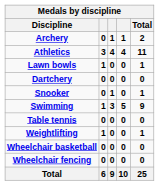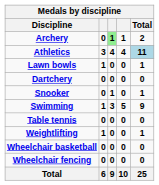Archery | column 3: no background -> lightgreen background
Athletics | Total: no background -> lightblue background
